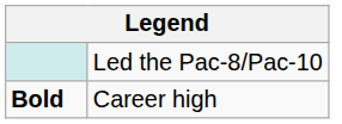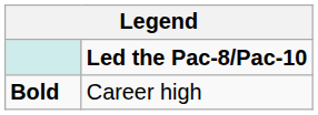row 2 | column 2: normal -> bold
